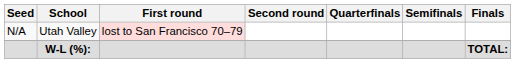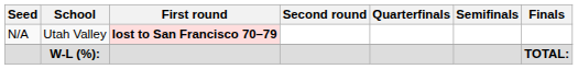N/A | First round: normal -> bold
